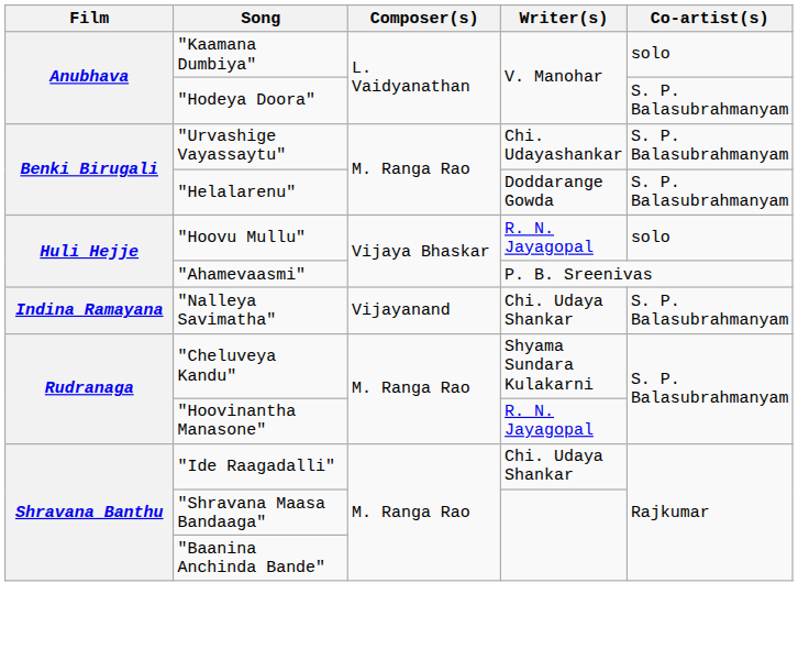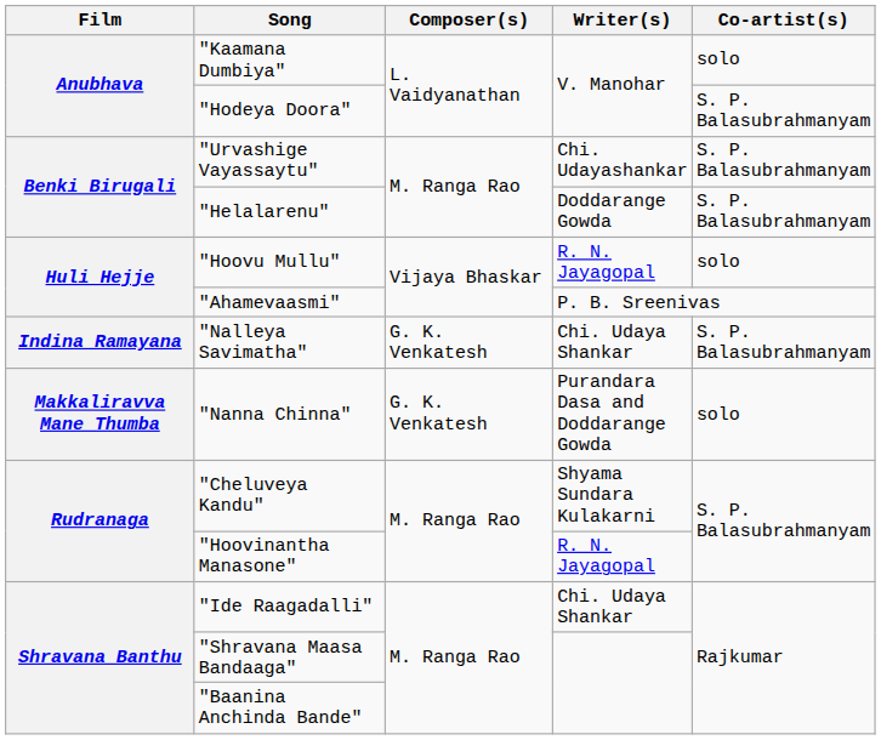"Nalleya Savimatha" | Composer(s): Vijayanand -> G. K. Venkatesh
+ row: Makkaliravva Mane Thumba | "Nanna Chinna" | G. K. Venkatesh | Purandara Dasa and Doddarange Gowda | solo
